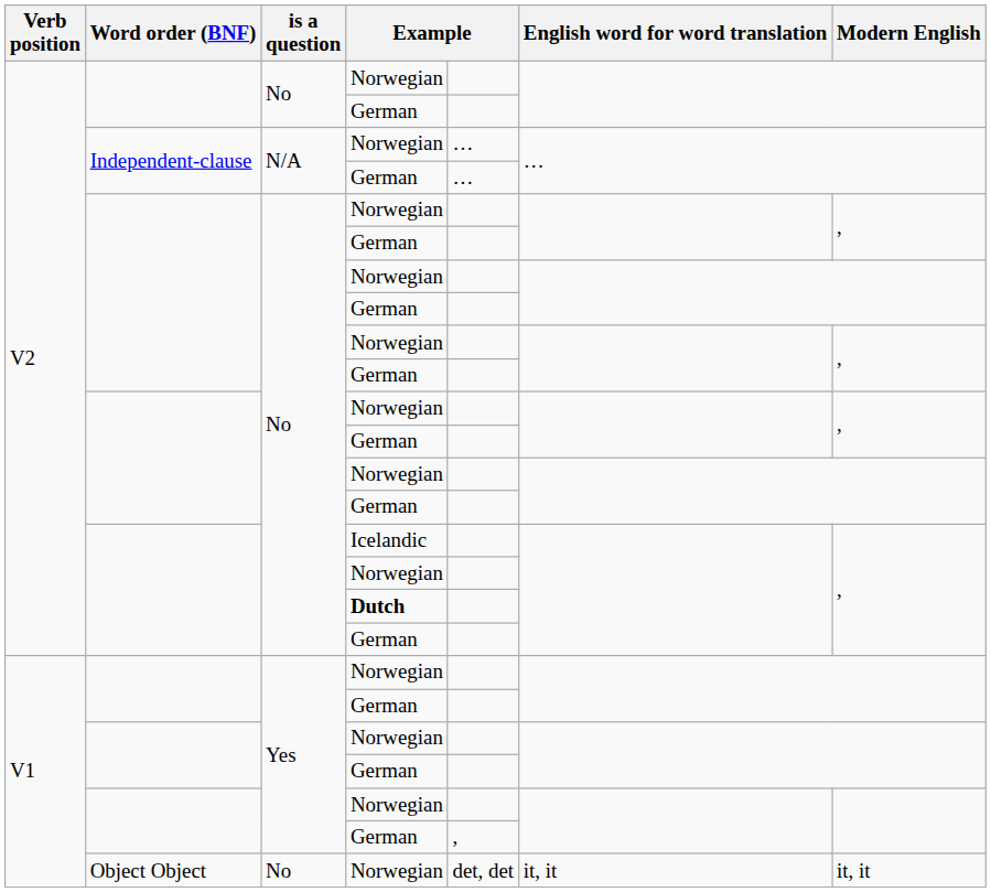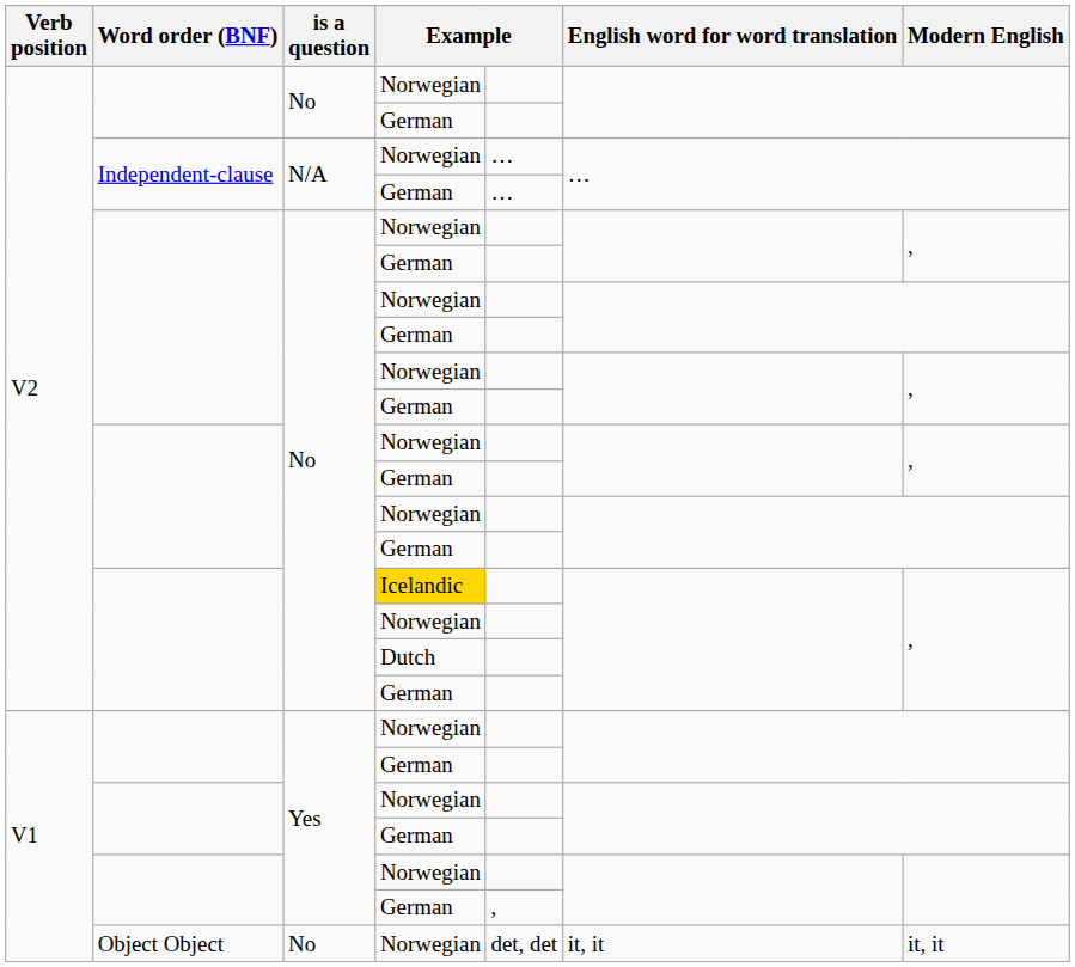Icelandic | column 4: no background -> gold background
Dutch | column 4: bold -> normal
